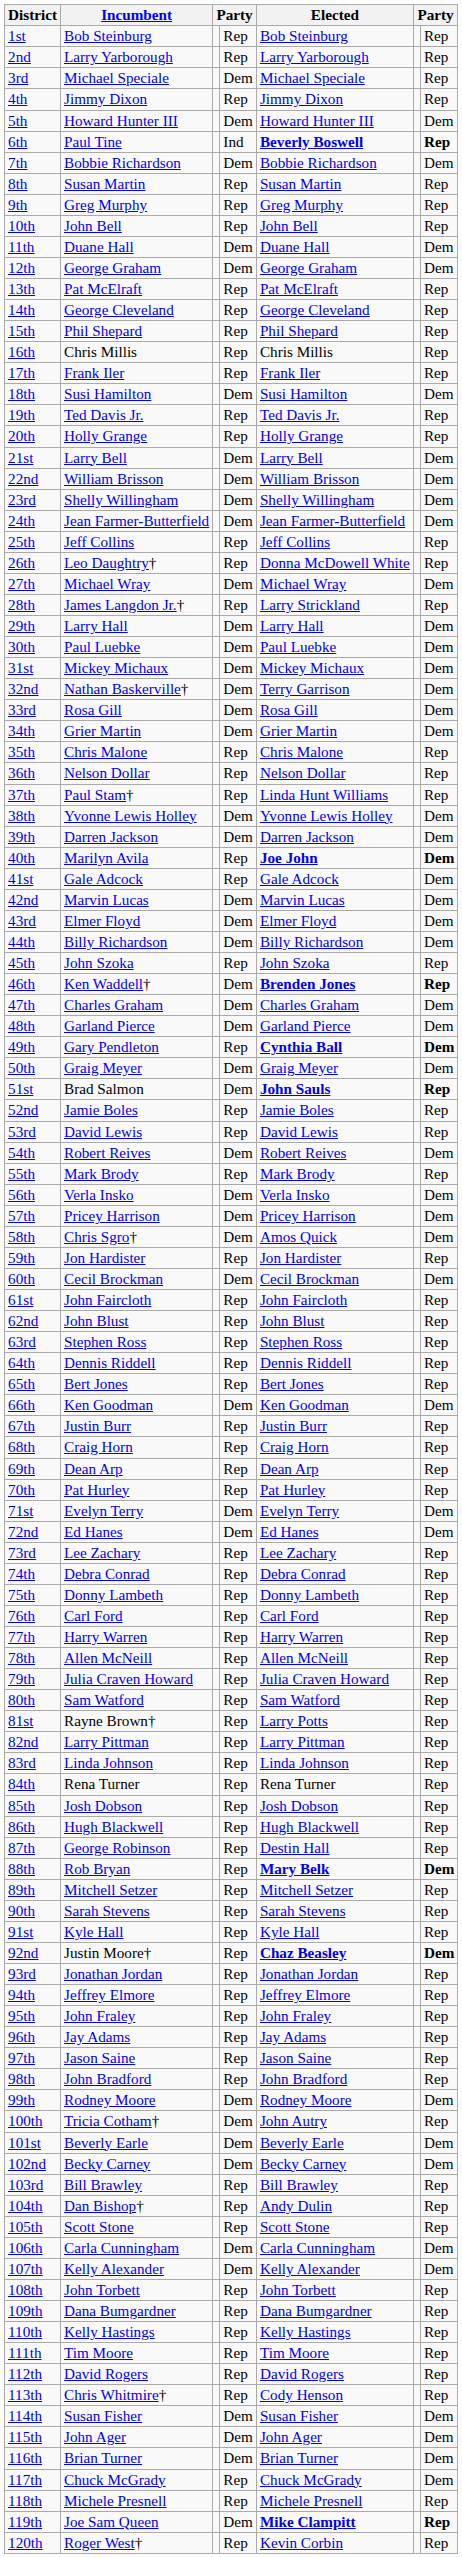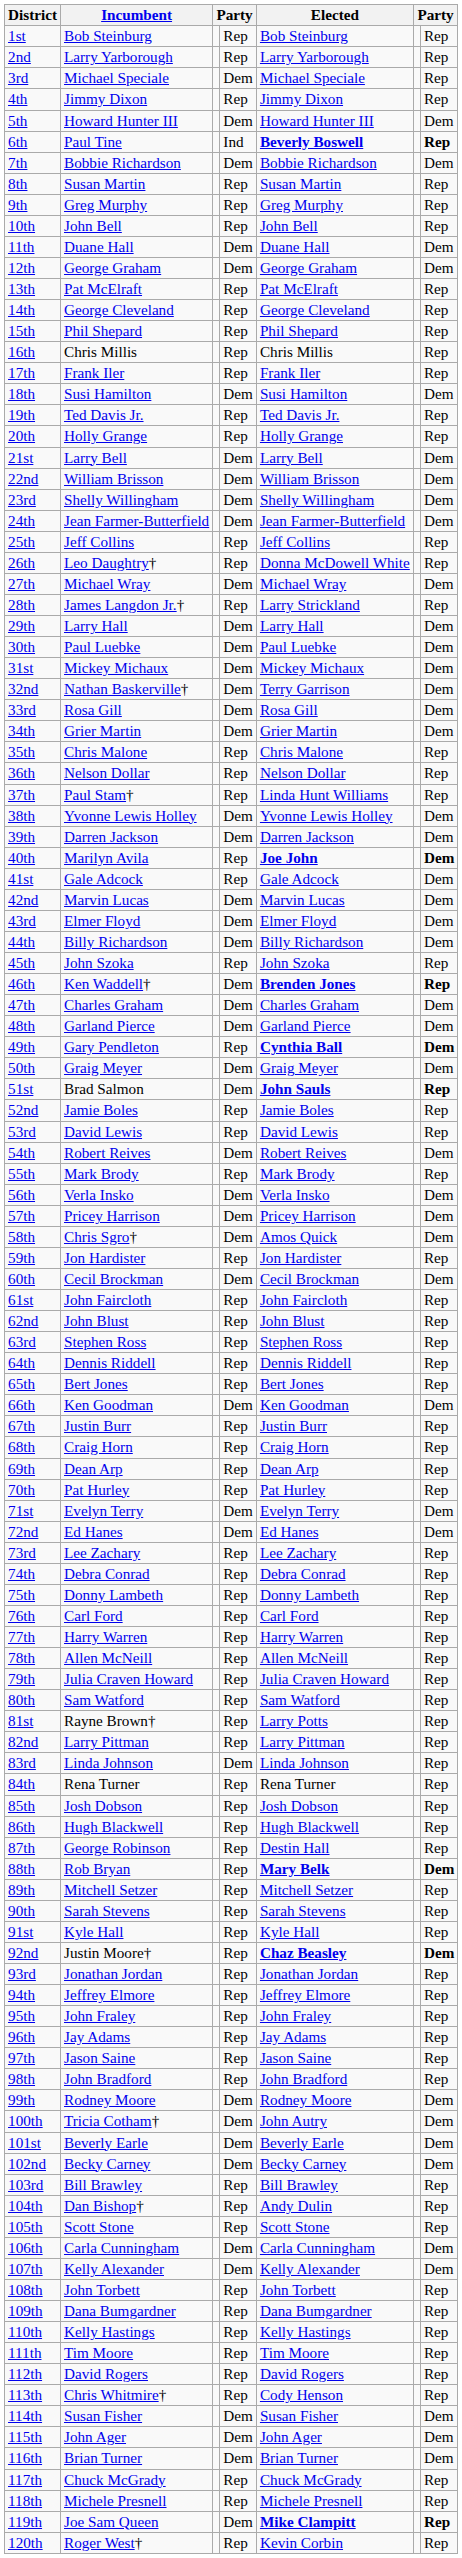83rd | column 4: Rep -> Dem
100th | column 7: Rep -> Dem
117th | column 7: Dem -> Rep
